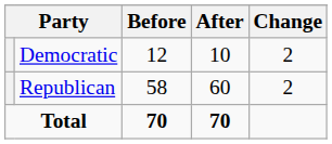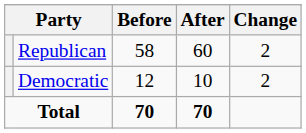rows swapped: Republican <-> Democratic
